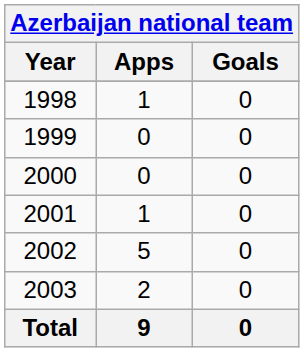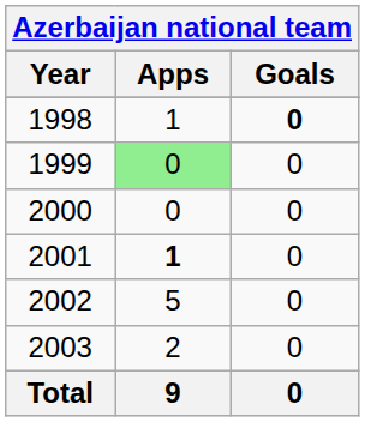1998 | Goals: normal -> bold
1999 | Apps: no background -> lightgreen background
2001 | Apps: normal -> bold
